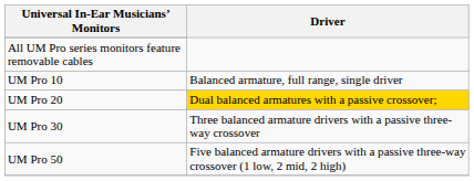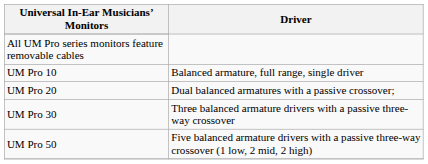UM Pro 20 | Driver: gold background -> no background
